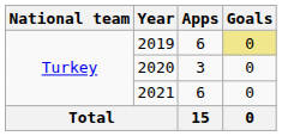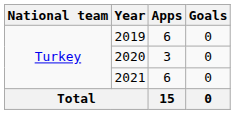2019 | Goals: khaki background -> no background
